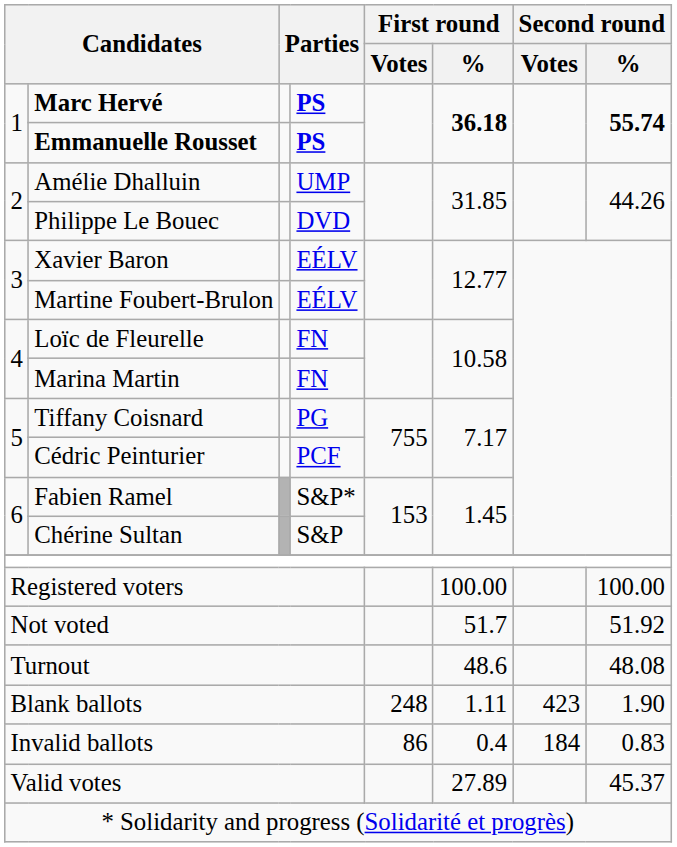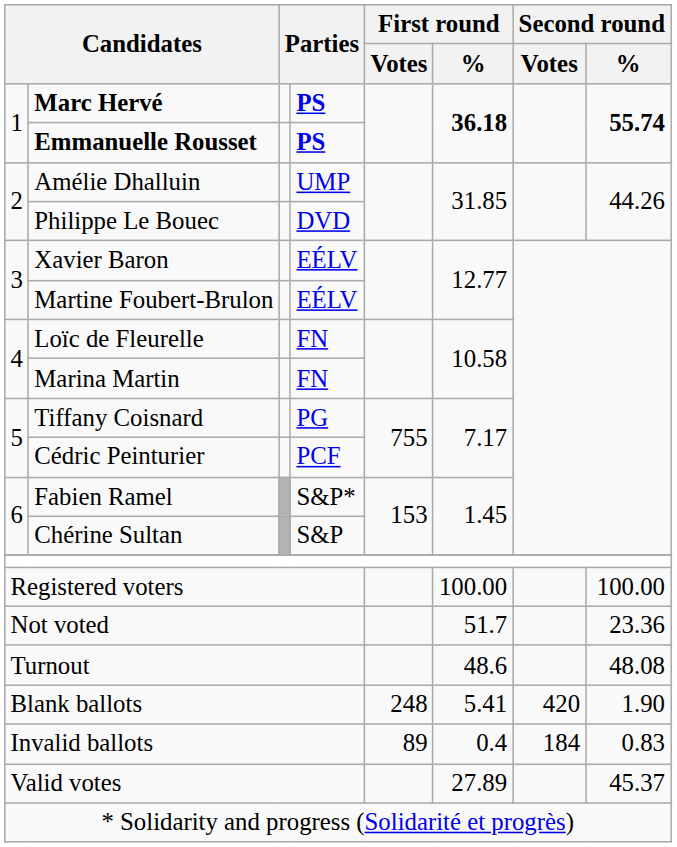Not voted | Second round / %: 51.92 -> 23.36
Blank ballots | First round / %: 1.11 -> 5.41
Blank ballots | Second round / Votes: 423 -> 420
Invalid ballots | First round / Votes: 86 -> 89
